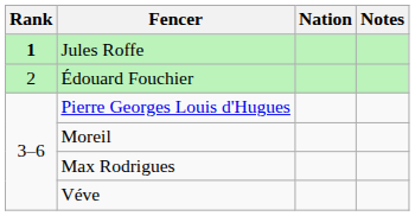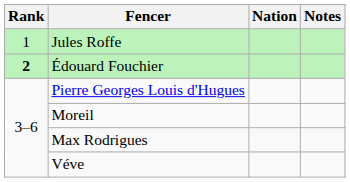Jules Roffe | Rank: bold -> normal
Édouard Fouchier | Rank: normal -> bold
